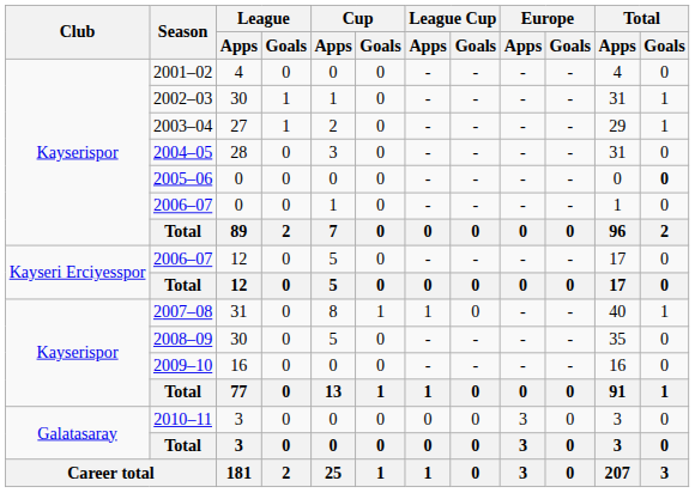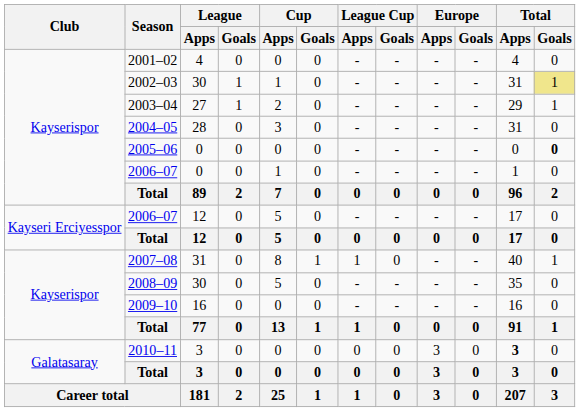2002–03 | Total / Goals: no background -> khaki background
2010–11 | Total / Apps: normal -> bold
